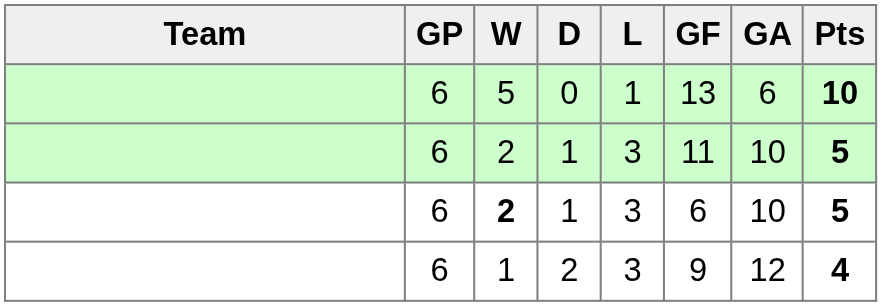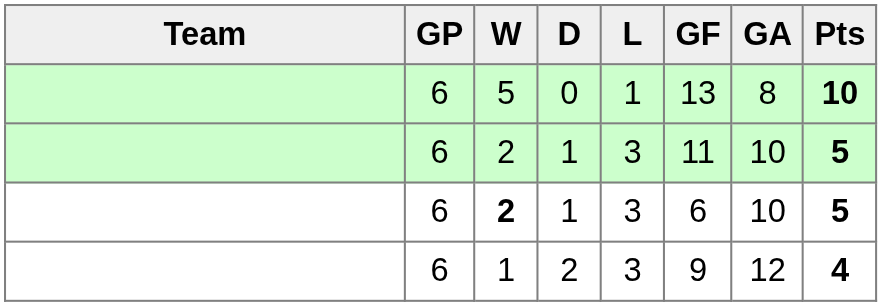row 2 | GA: 6 -> 8
